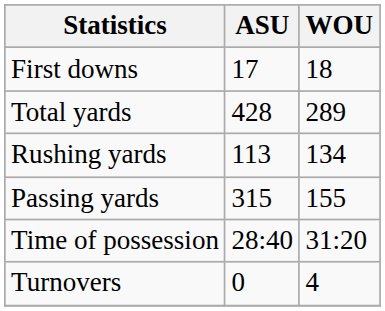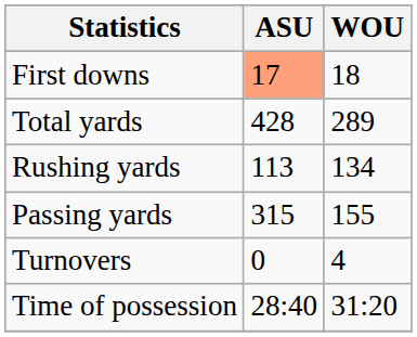First downs | ASU: no background -> lightsalmon background
rows swapped: Turnovers <-> Time of possession
